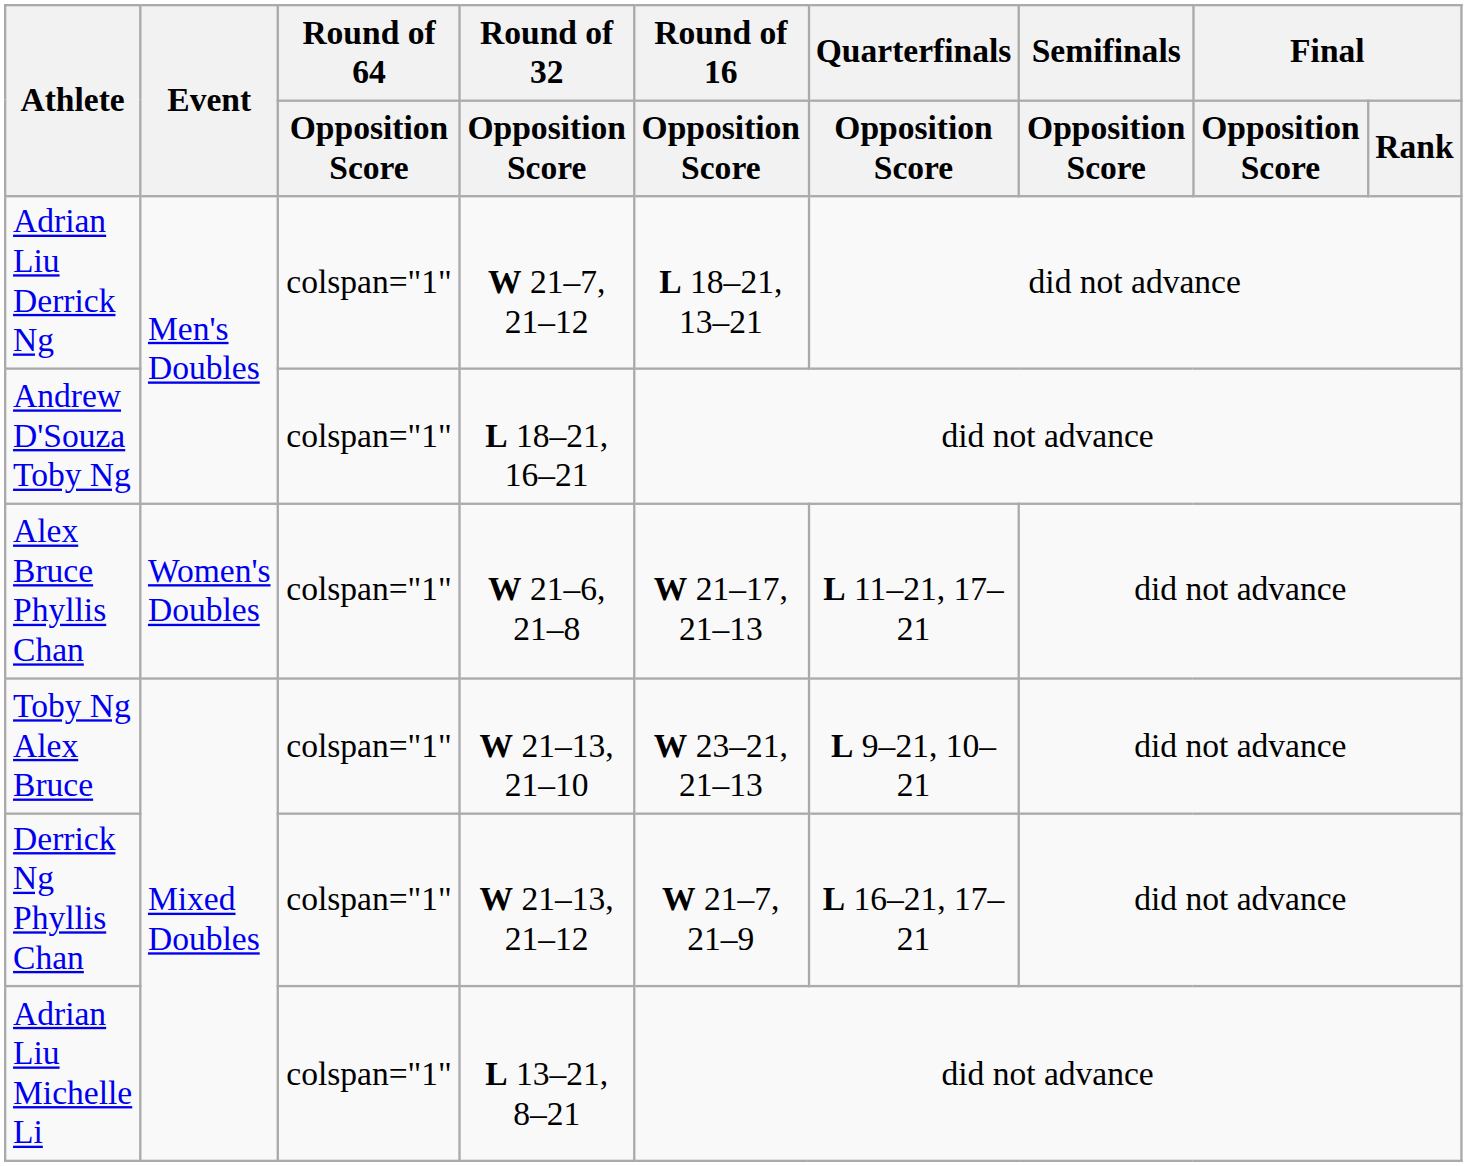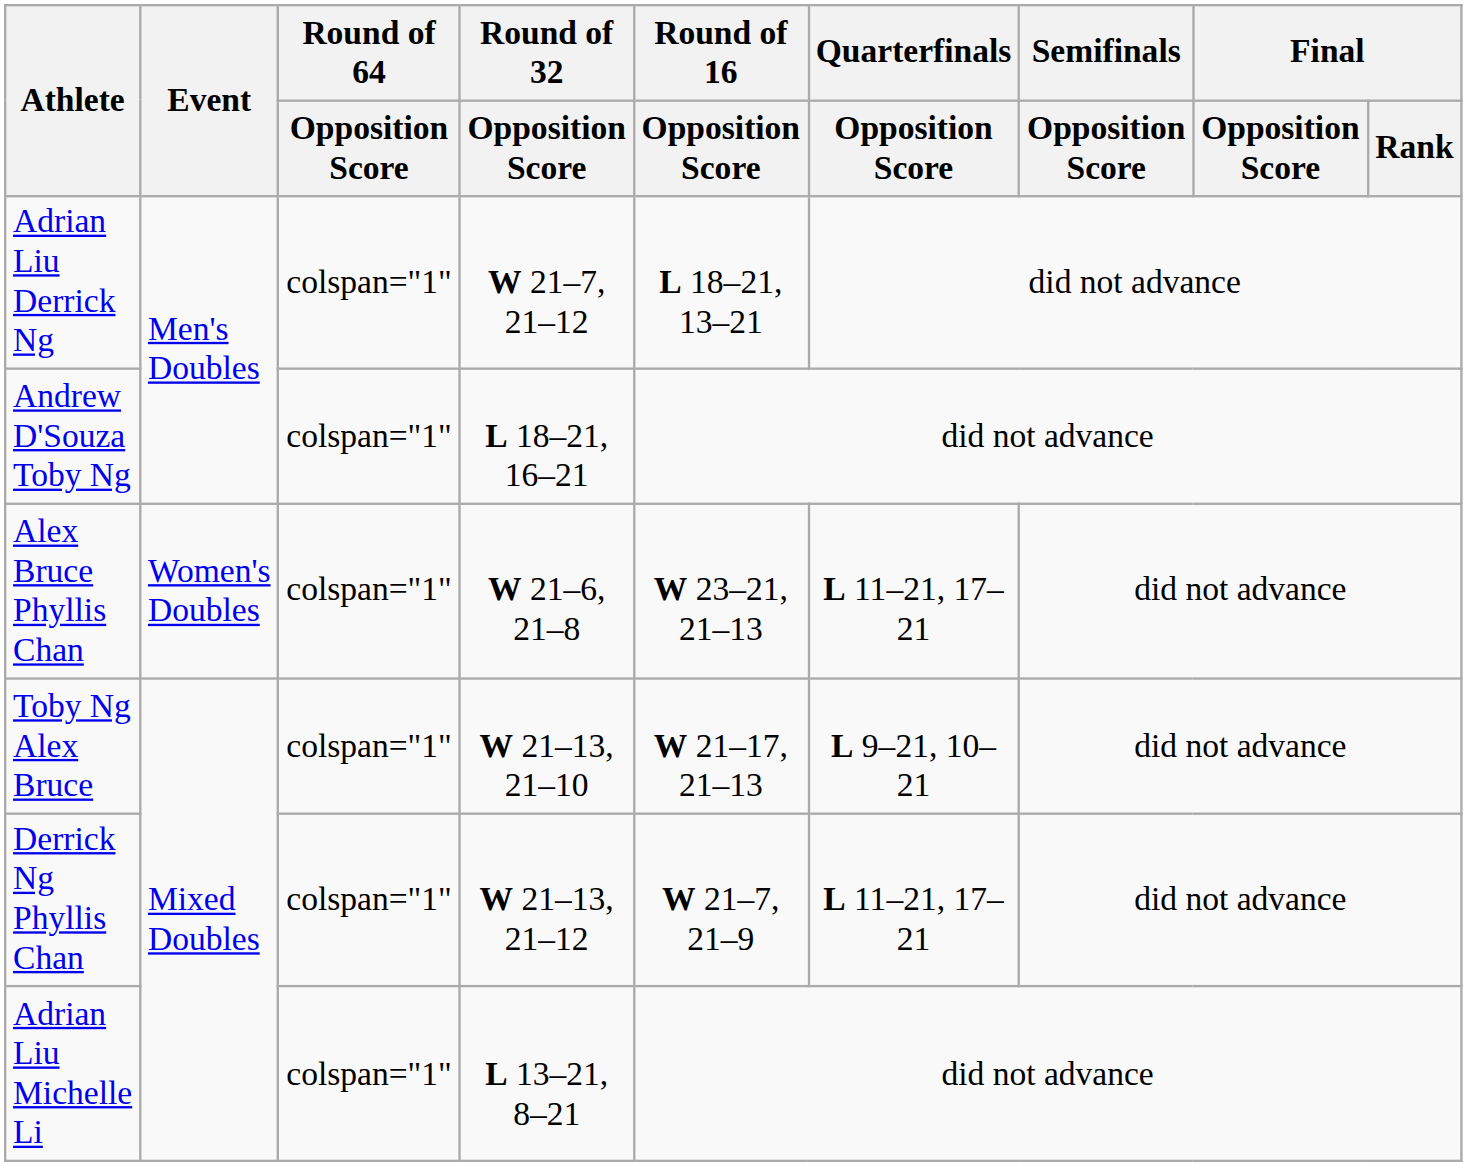Alex Bruce Phyllis Chan | Round of 16 / Opposition Score: W 21–17, 21–13 -> W 23–21, 21–13
Toby Ng Alex Bruce | Round of 16 / Opposition Score: W 23–21, 21–13 -> W 21–17, 21–13
Derrick Ng Phyllis Chan | Quarterfinals / Opposition Score: L 16–21, 17–21 -> L 11–21, 17–21
